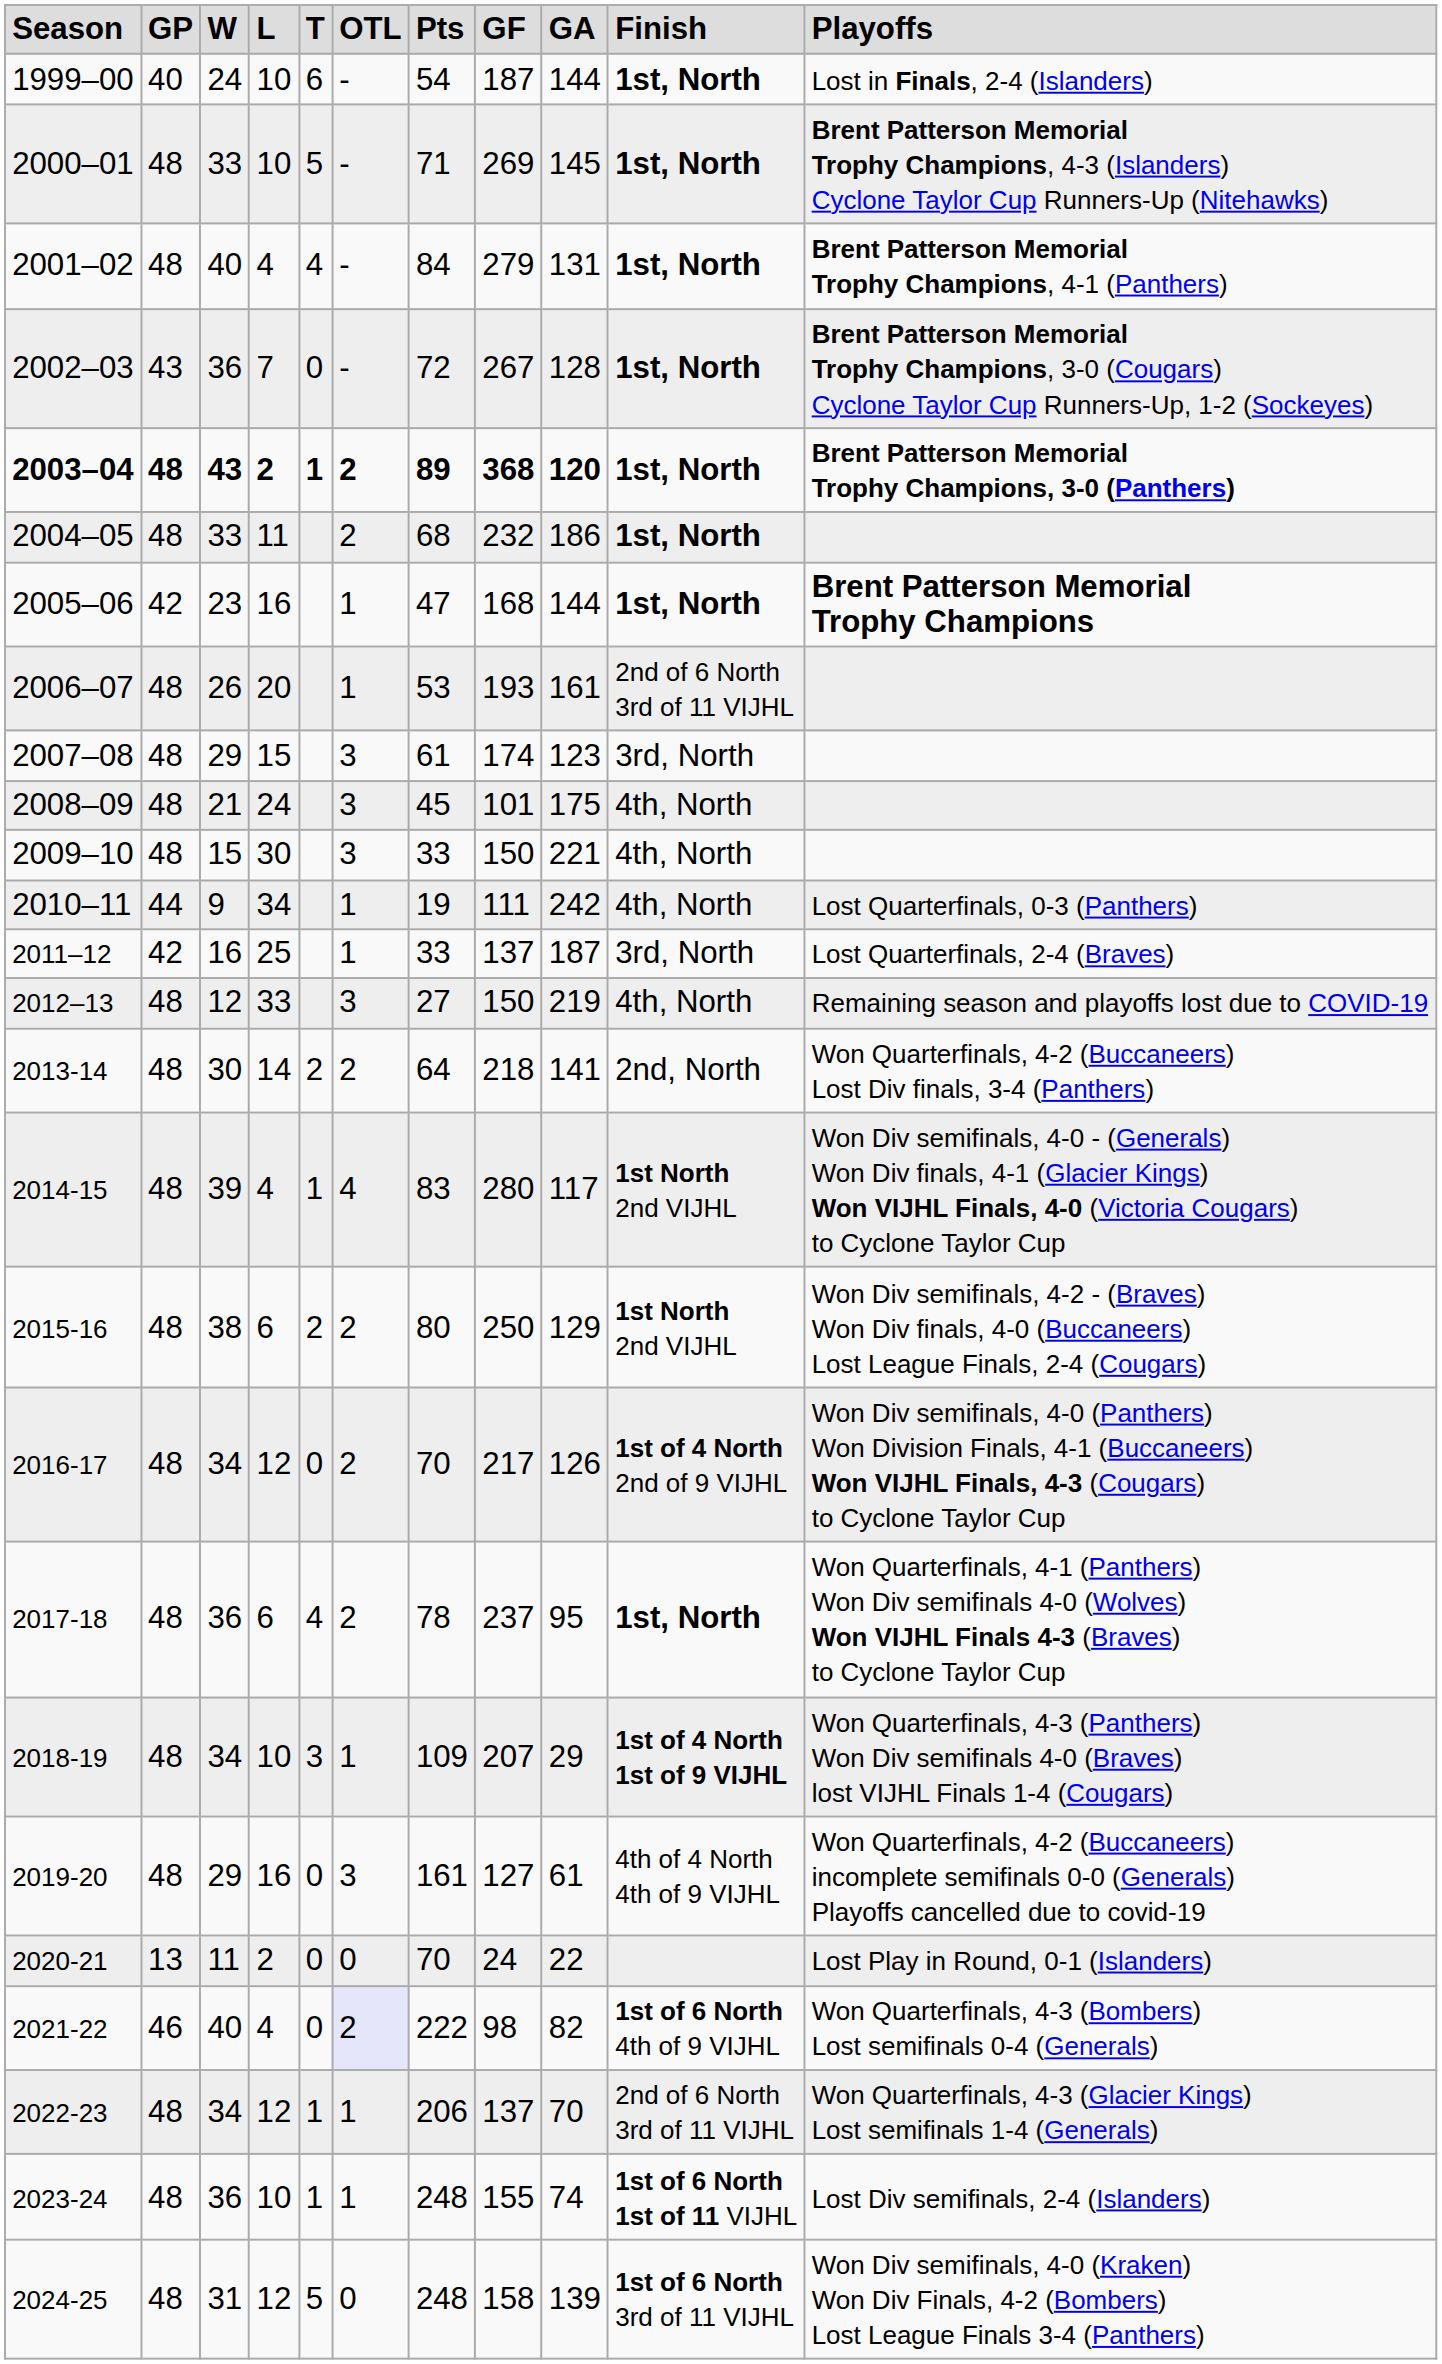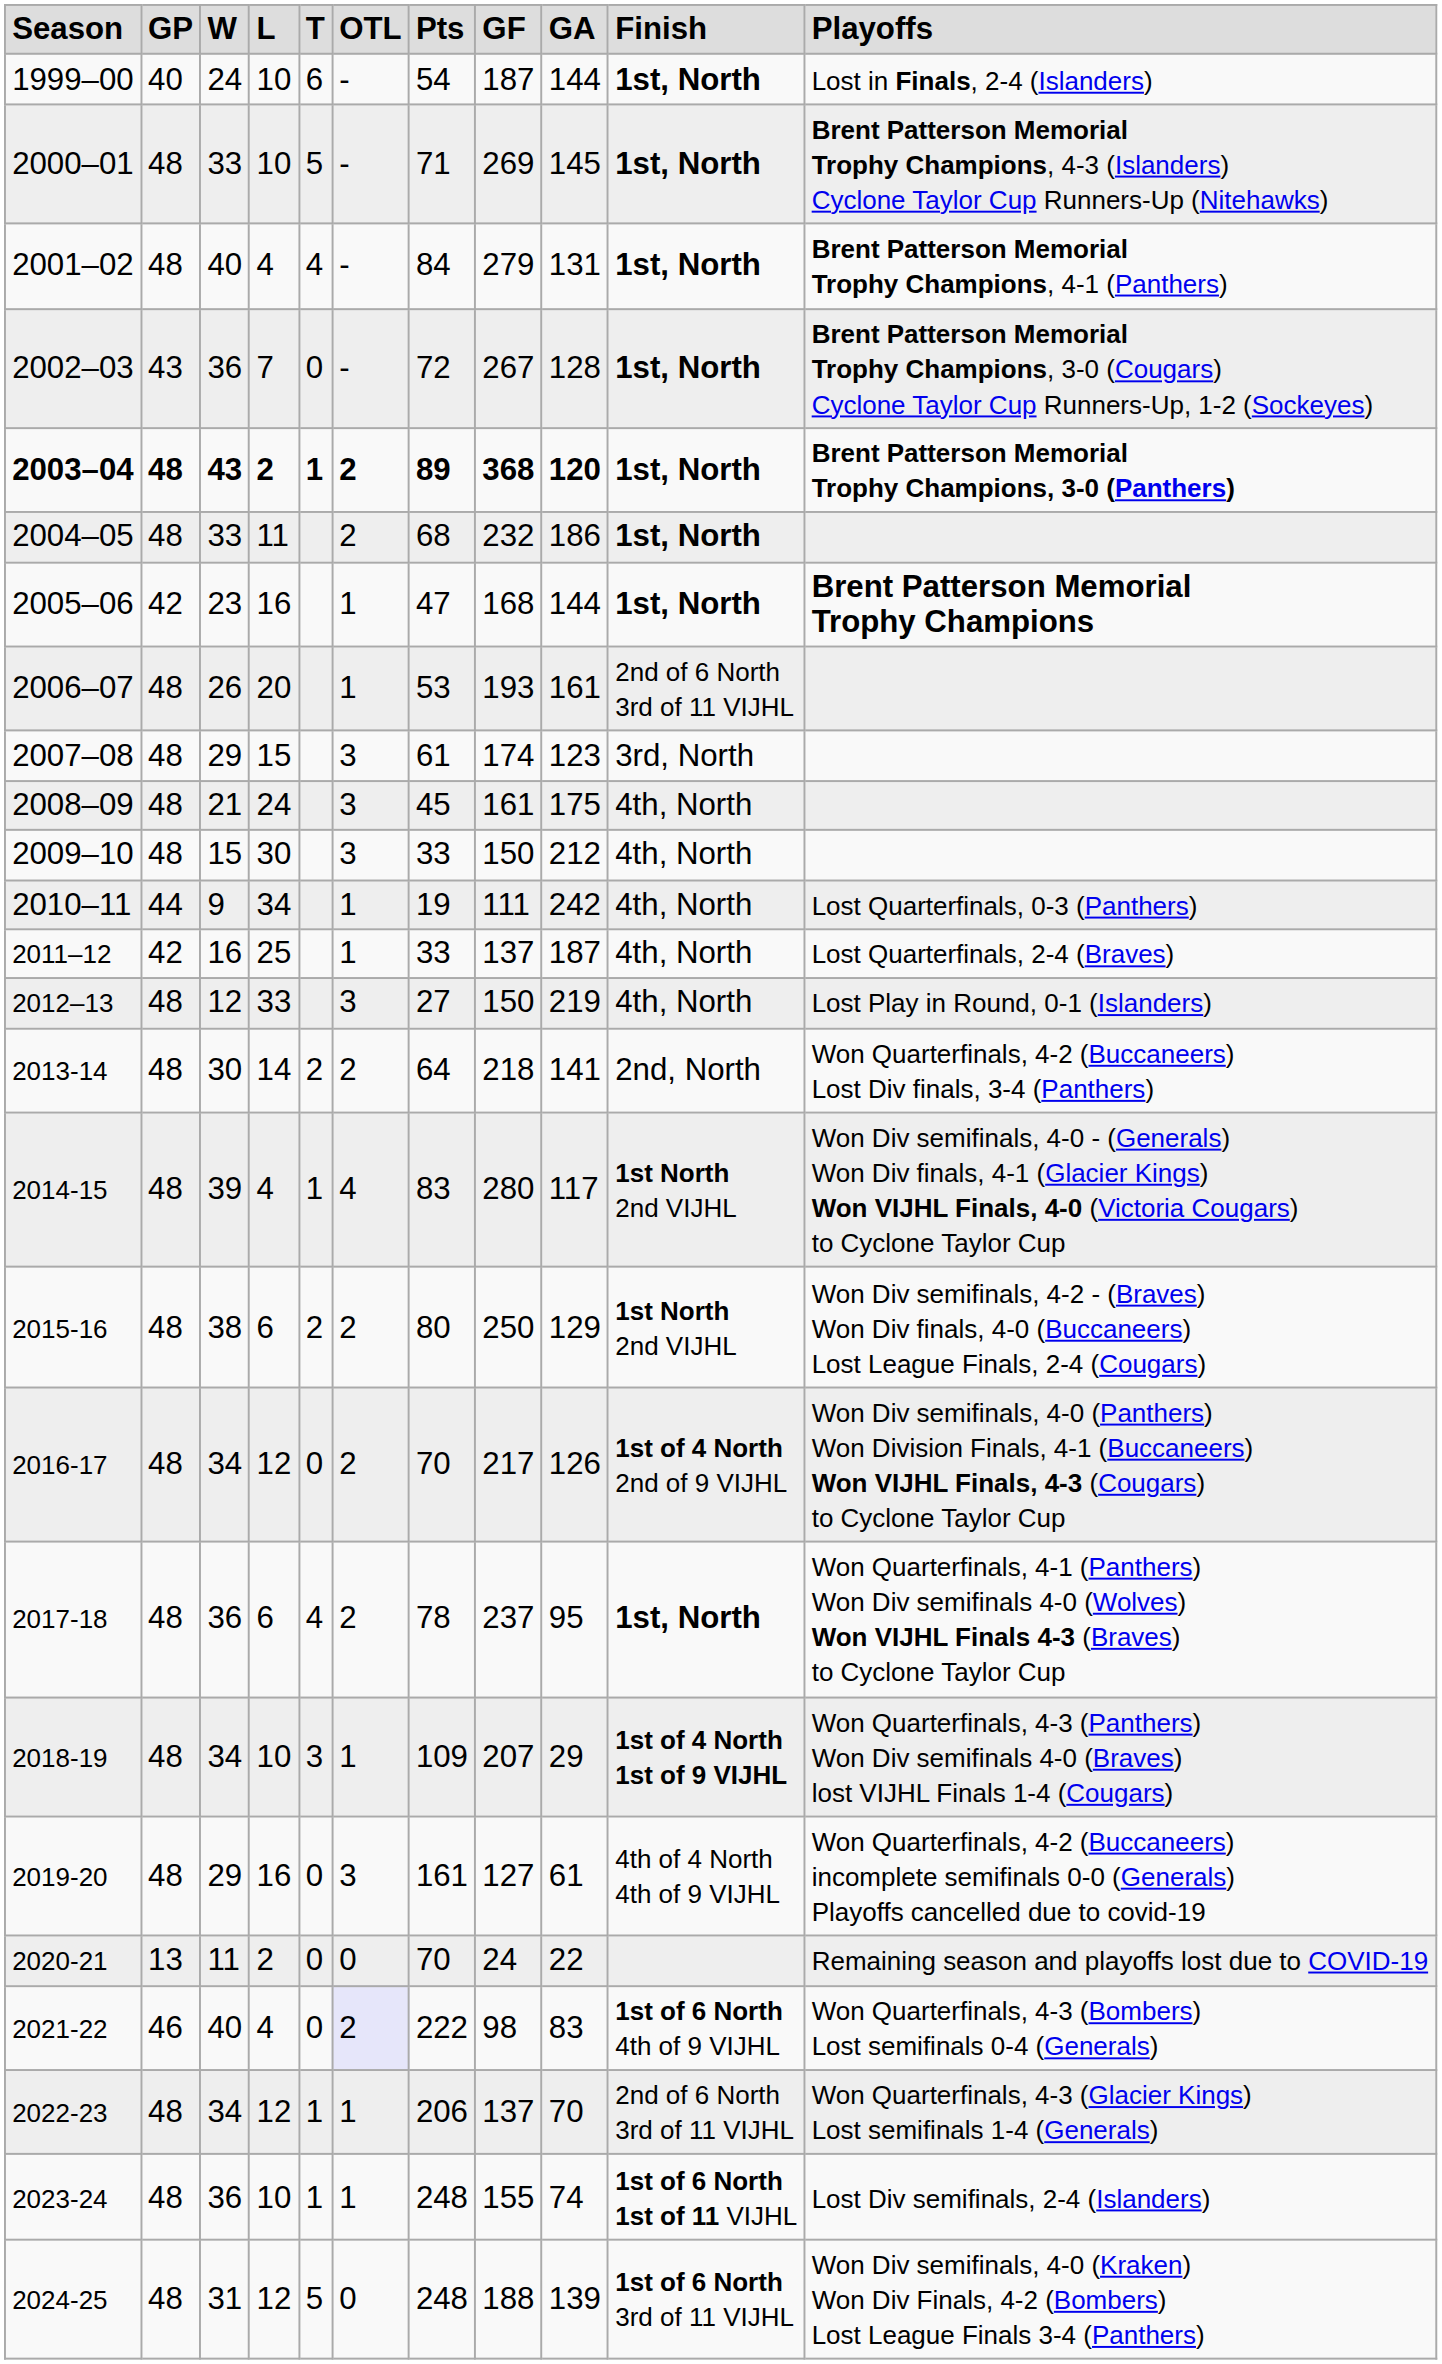2008–09 | column 8: 101 -> 161
2009–10 | column 9: 221 -> 212
2011–12 | column 10: 3rd, North -> 4th, North
2012–13 | column 11: Remaining season and playoffs lost due to COVID-19 -> Lost Play in Round, 0-1 (Islanders)
2020-21 | column 11: Lost Play in Round, 0-1 (Islanders) -> Remaining season and playoffs lost due to COVID-19
2021-22 | column 9: 82 -> 83
2024-25 | column 8: 158 -> 188
